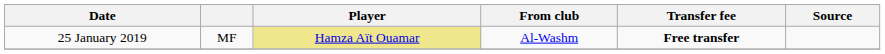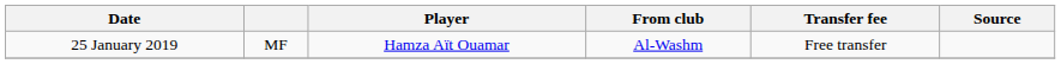25 January 2019 | Player: khaki background -> no background
25 January 2019 | Transfer fee: bold -> normal
